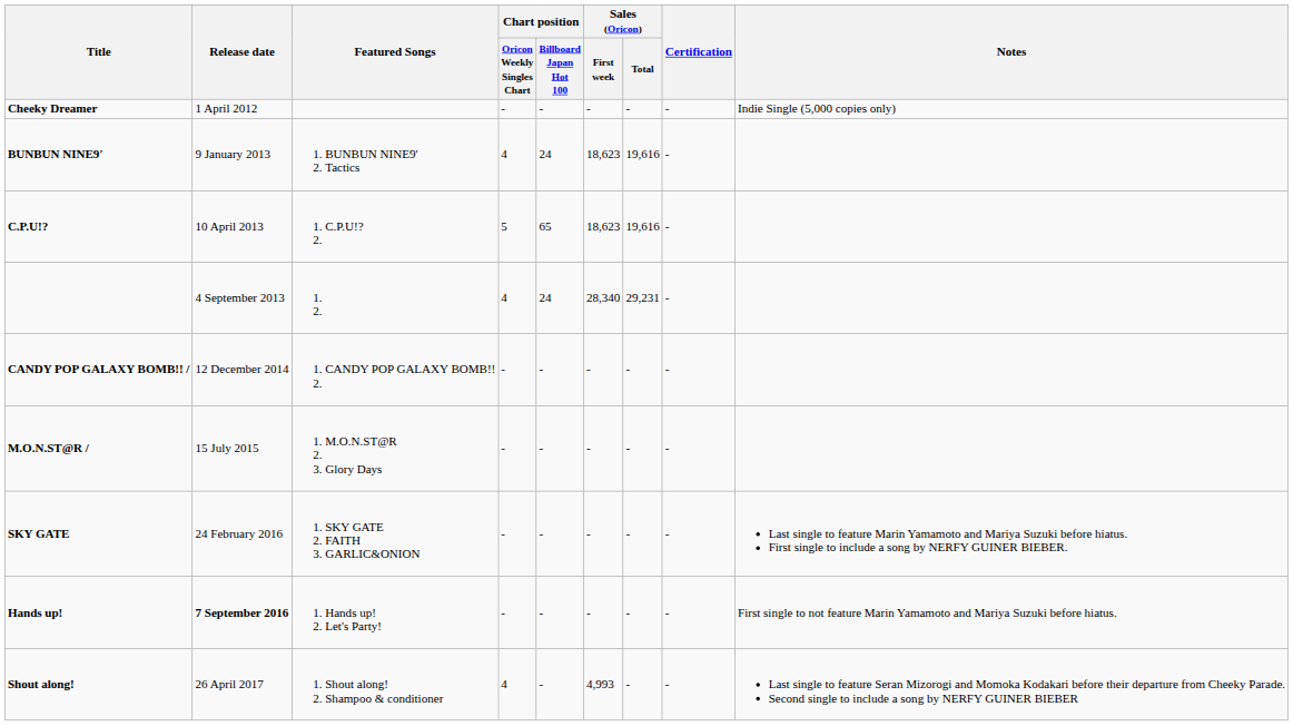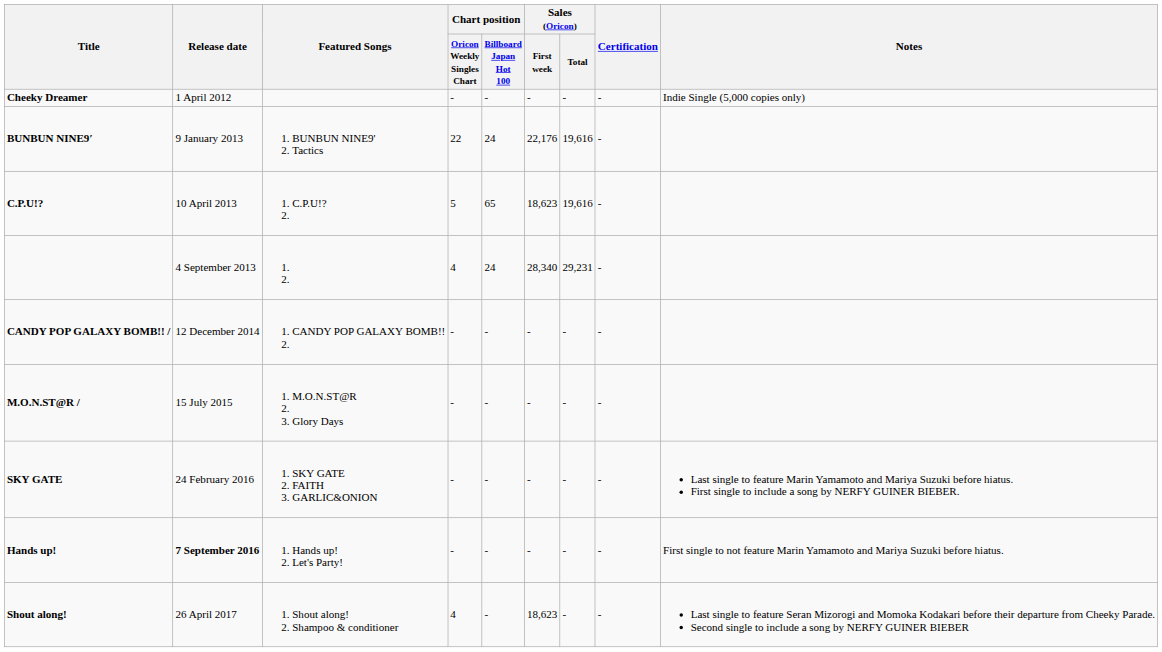BUNBUN NINE9′ | Chart position / Oricon Weekly Singles Chart: 4 -> 22
BUNBUN NINE9′ | Sales (Oricon) / First week: 18,623 -> 22,176
Shout along! | Sales (Oricon) / First week: 4,993 -> 18,623
